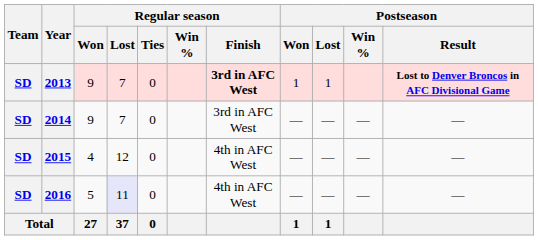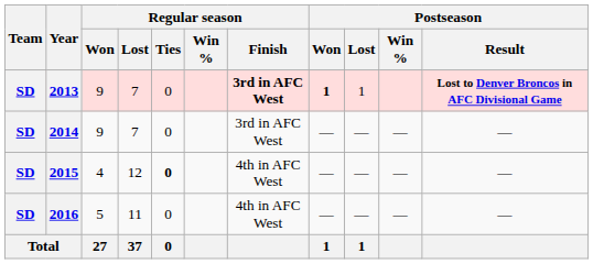2013 | Postseason / Won: normal -> bold
2015 | Regular season / Ties: normal -> bold
2016 | Regular season / Lost: lavender background -> no background
